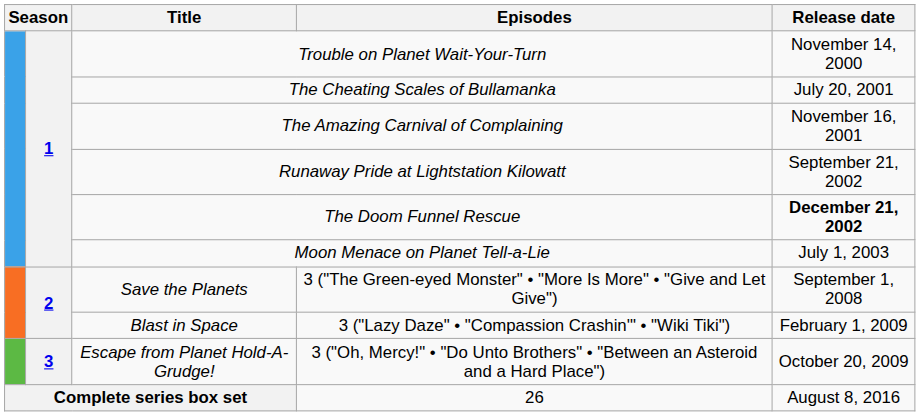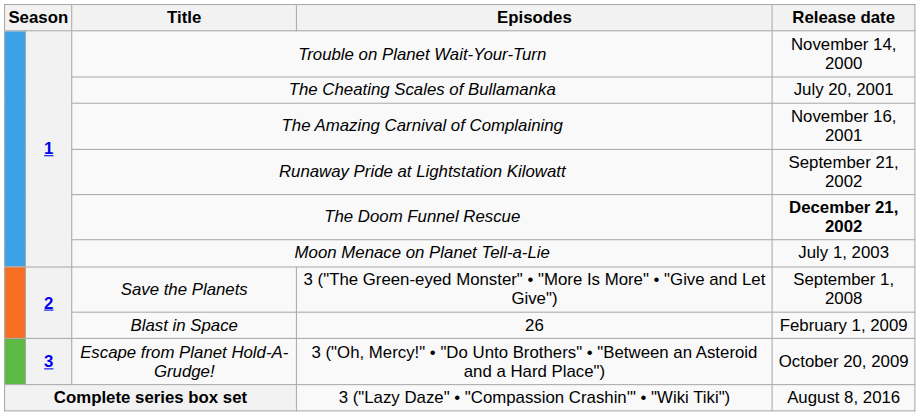Blast in Space | Episodes: 3 ("Lazy Daze" • "Compassion Crashin'" • "Wiki Tiki") -> 26
Complete series box set | Episodes: 26 -> 3 ("Lazy Daze" • "Compassion Crashin'" • "Wiki Tiki")
